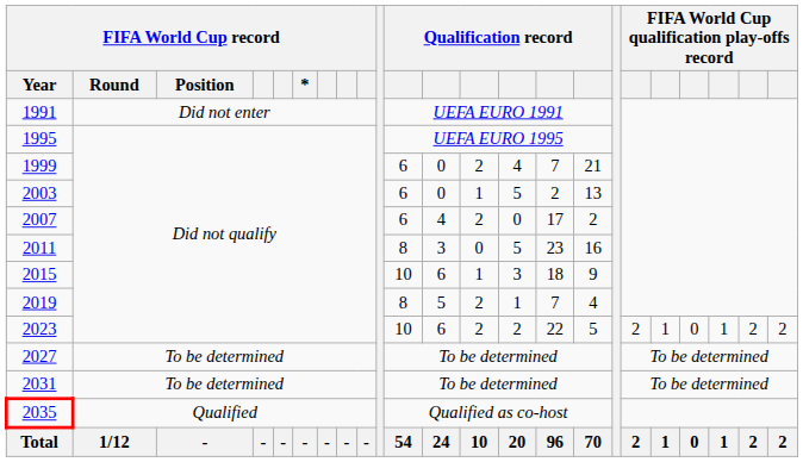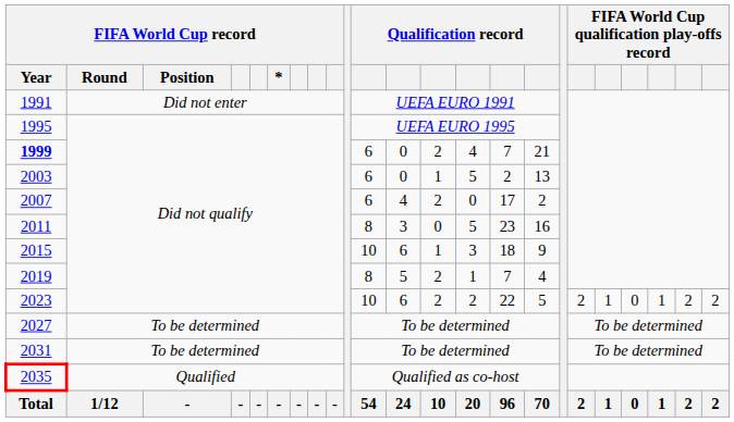1999 | FIFA World Cup record / Year: normal -> bold
